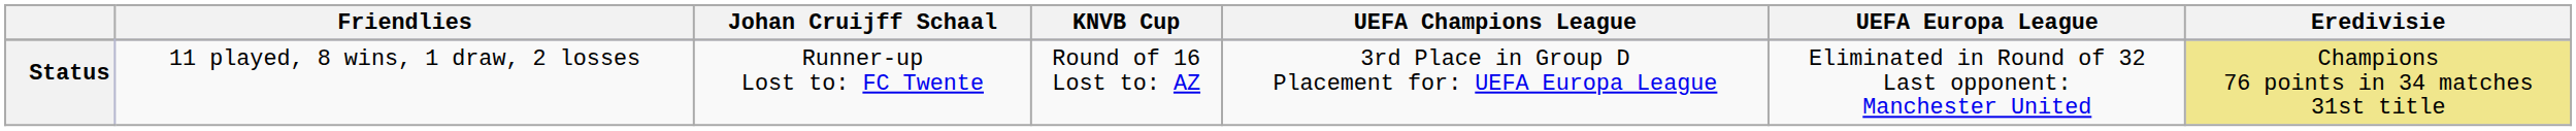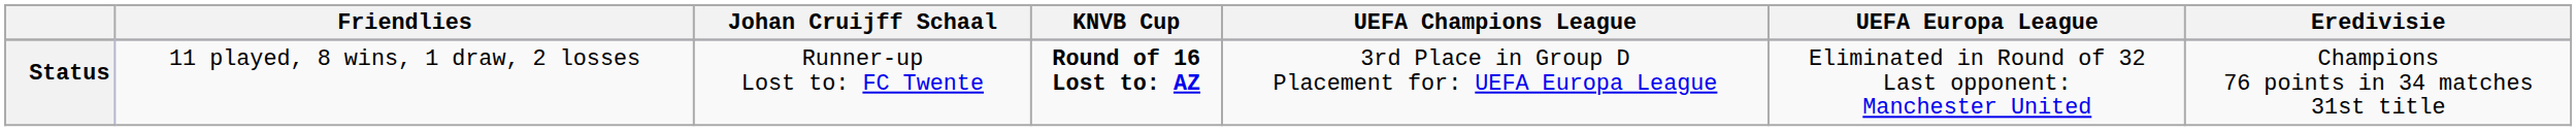Status | KNVB Cup: normal -> bold
Status | Eredivisie: khaki background -> no background
